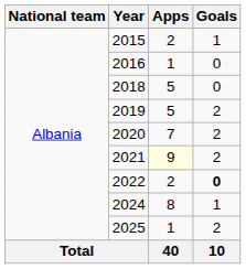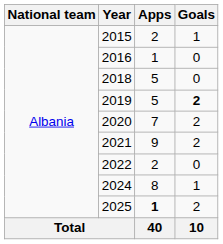2019 | Goals: normal -> bold
2021 | Apps: lightyellow background -> no background
2022 | Goals: bold -> normal
2025 | Apps: normal -> bold
